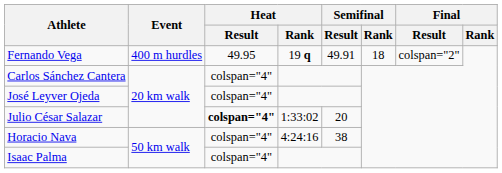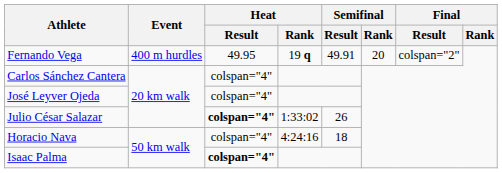Fernando Vega | Semifinal / Rank: 18 -> 20
Julio César Salazar | Semifinal / Result: 20 -> 26
Horacio Nava | Semifinal / Result: 38 -> 18
Isaac Palma | Heat / Result: normal -> bold
